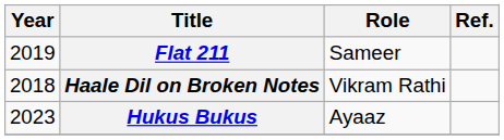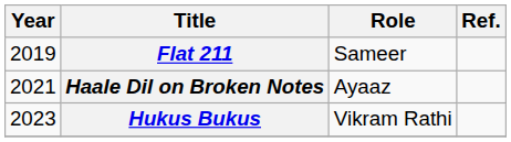Haale Dil on Broken Notes | Year: 2018 -> 2021
Haale Dil on Broken Notes | Role: Vikram Rathi -> Ayaaz
Hukus Bukus | Role: Ayaaz -> Vikram Rathi
